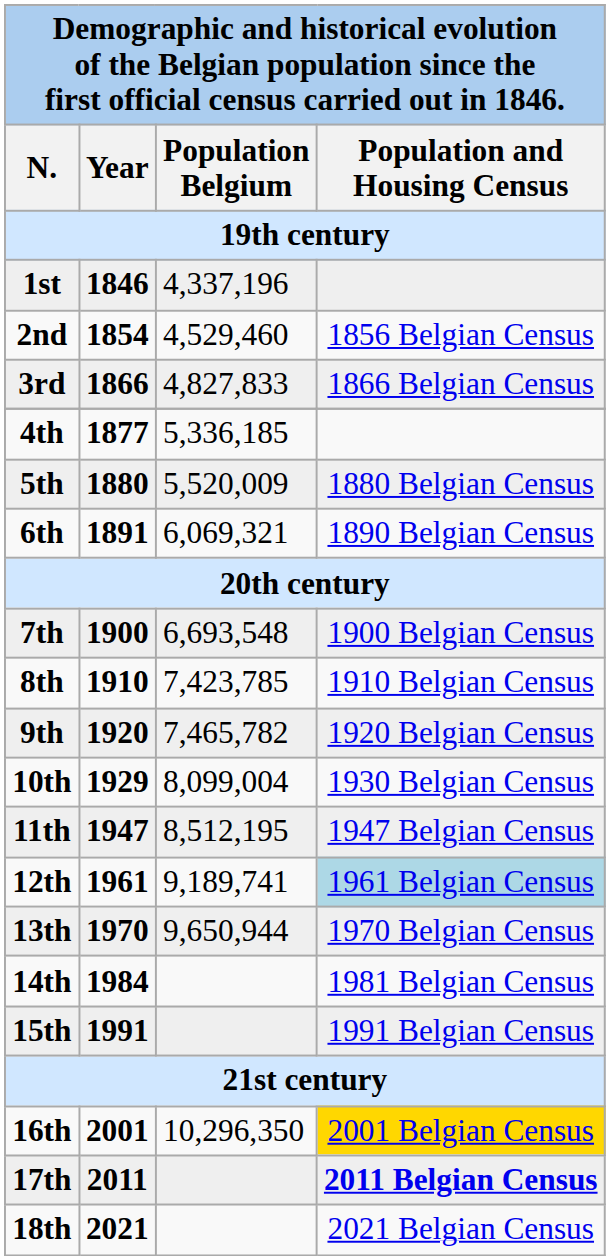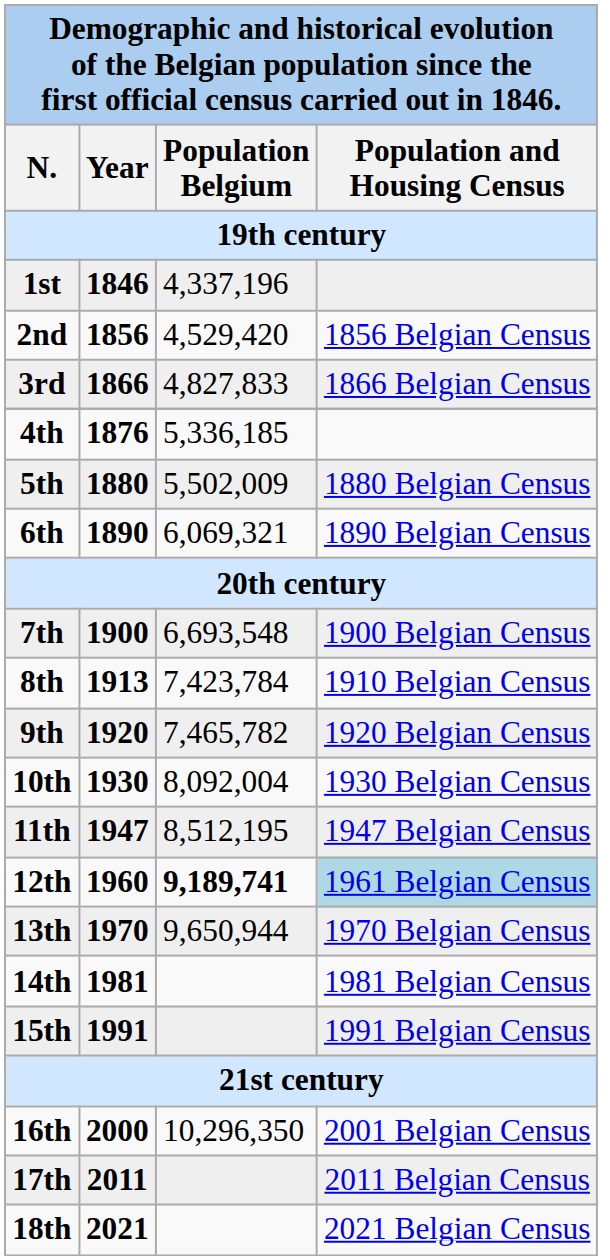2nd | Year: 1854 -> 1856
2nd | Population Belgium: 4,529,460 -> 4,529,420
4th | Year: 1877 -> 1876
5th | Population Belgium: 5,520,009 -> 5,502,009
6th | Year: 1891 -> 1890
8th | Year: 1910 -> 1913
8th | Population Belgium: 7,423,785 -> 7,423,784
10th | Year: 1929 -> 1930
10th | Population Belgium: 8,099,004 -> 8,092,004
12th | Year: 1961 -> 1960
12th | Population Belgium: normal -> bold
14th | Year: 1984 -> 1981
16th | Year: 2001 -> 2000
16th | Population and Housing Census: gold background -> no background
17th | Population and Housing Census: bold -> normal
